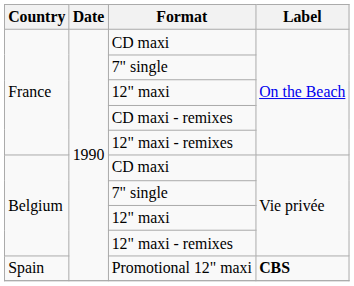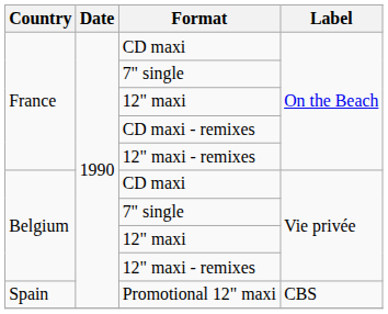Promotional 12" maxi | Label: bold -> normal
